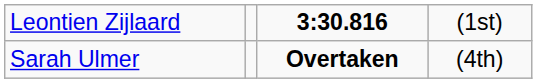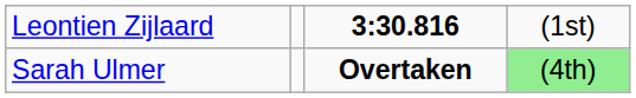Sarah Ulmer | column 4: no background -> lightgreen background
